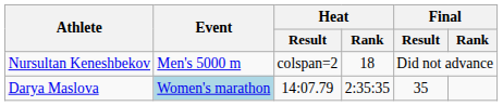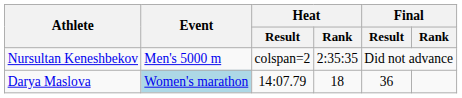Nursultan Keneshbekov | Heat / Rank: 18 -> 2:35:35
Darya Maslova | Heat / Rank: 2:35:35 -> 18
Darya Maslova | Final / Result: 35 -> 36
